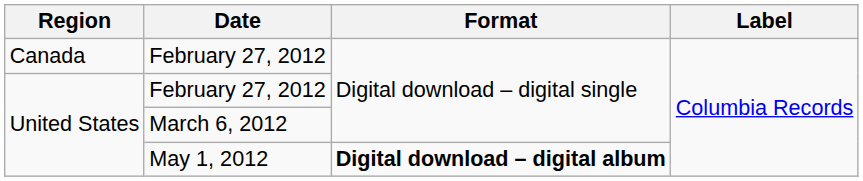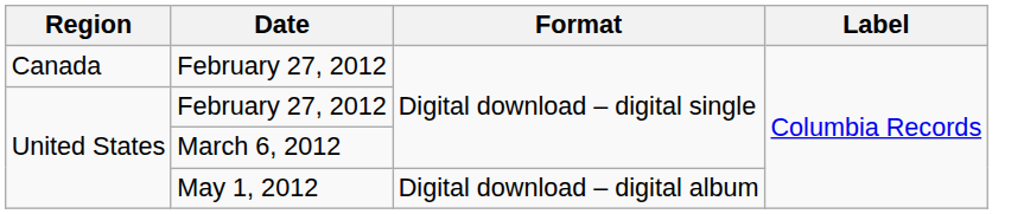May 1, 2012 | Format: bold -> normal
